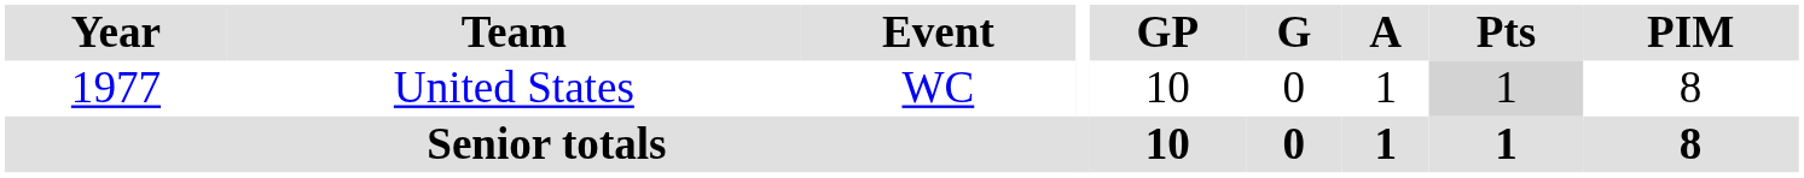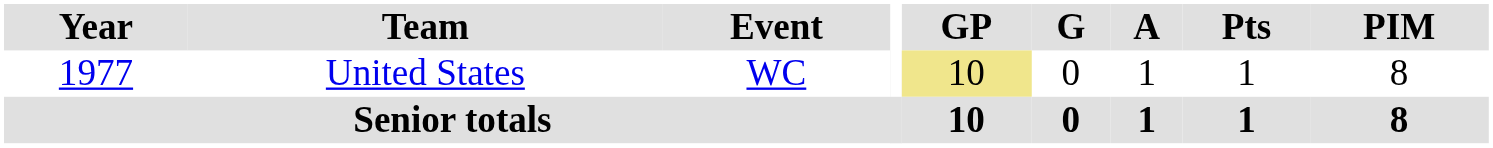United States | GP: no background -> khaki background
United States | Pts: lightgrey background -> no background
